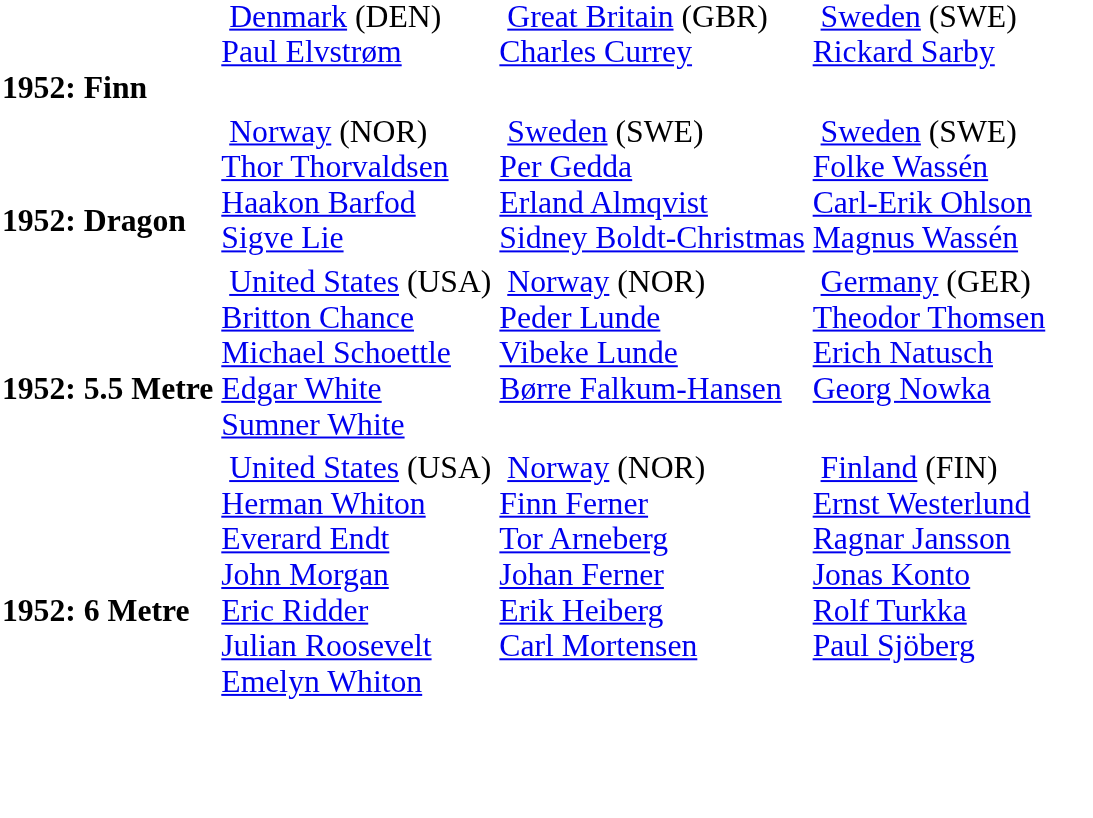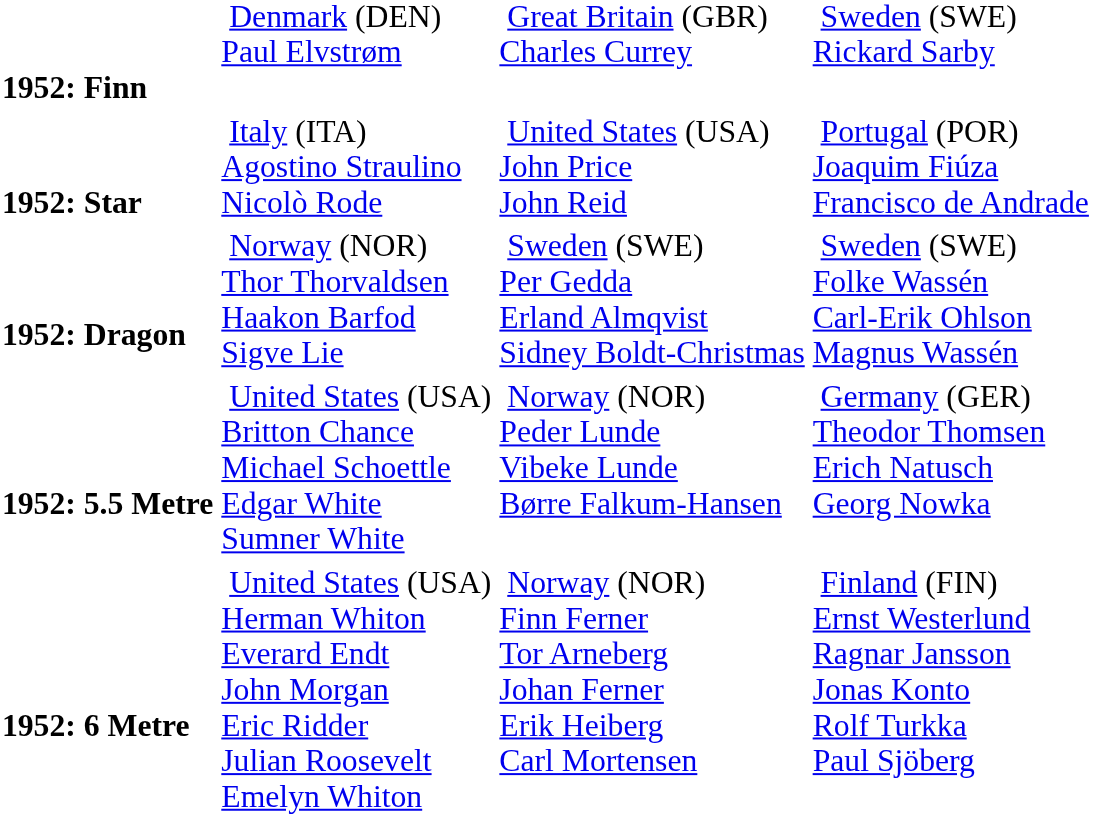+ row: 1952: Star | Italy (ITA) Agostino Straulino Nicolò Rode | United States (USA) John Price John Reid | Portugal (POR) Joaquim Fiúza Francisco de Andrade
